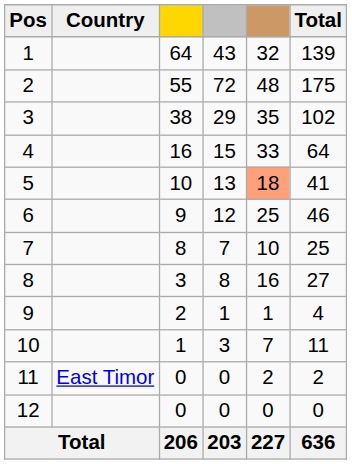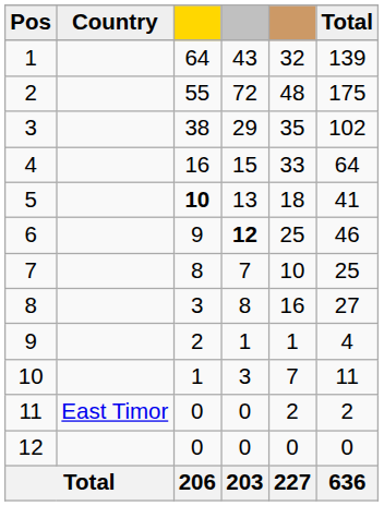5 | column 3: normal -> bold
5 | column 5: lightsalmon background -> no background
6 | column 4: normal -> bold
